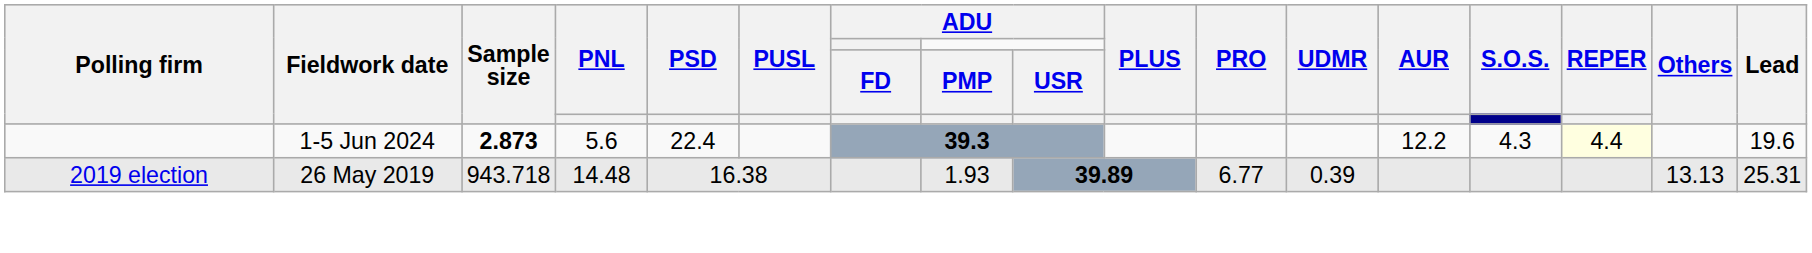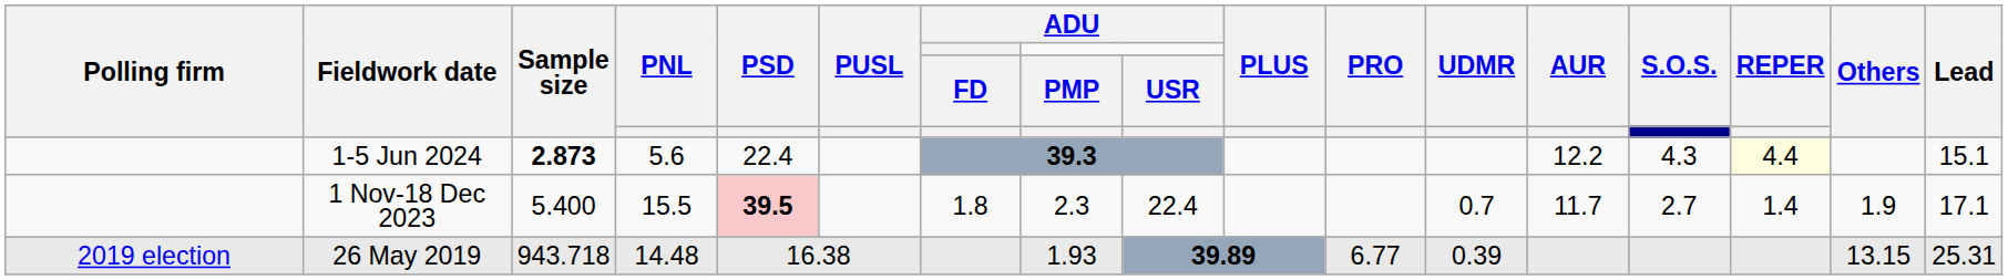1-5 Jun 2024 | Lead: 19.6 -> 15.1
+ row: 1 Nov-18 Dec 2023 | 5.400 | 15.5 | 39.5 | 1.8 | 2.3 | 22.4 | 0.7 | 11.7 | 2.7 | 1.4 | 1.9 | 17.1
26 May 2019 | Others: 13.13 -> 13.15
